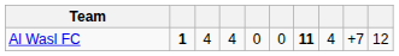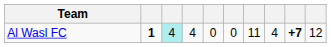Al Wasl FC | column 3: no background -> paleturquoise background
Al Wasl FC | column 7: bold -> normal
Al Wasl FC | column 9: normal -> bold
